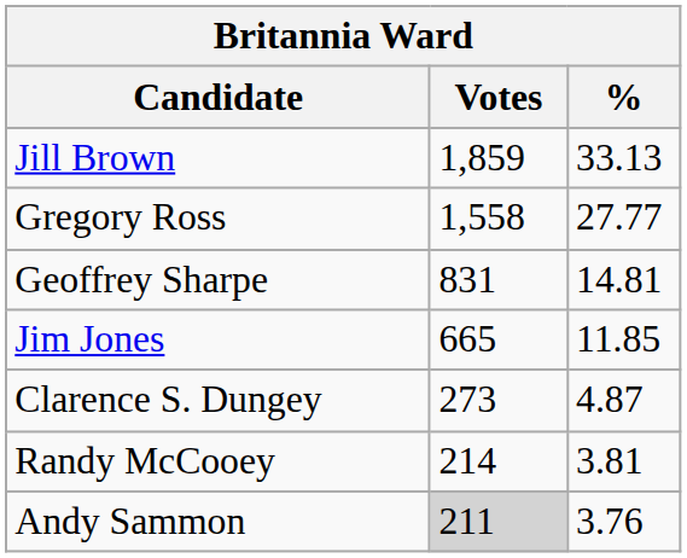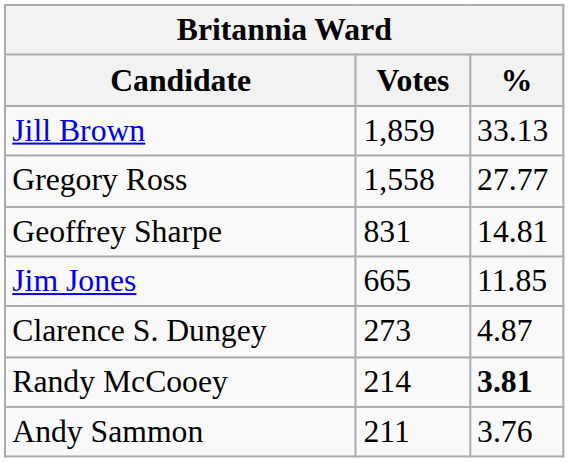Randy McCooey | %: normal -> bold
Andy Sammon | Votes: lightgrey background -> no background
